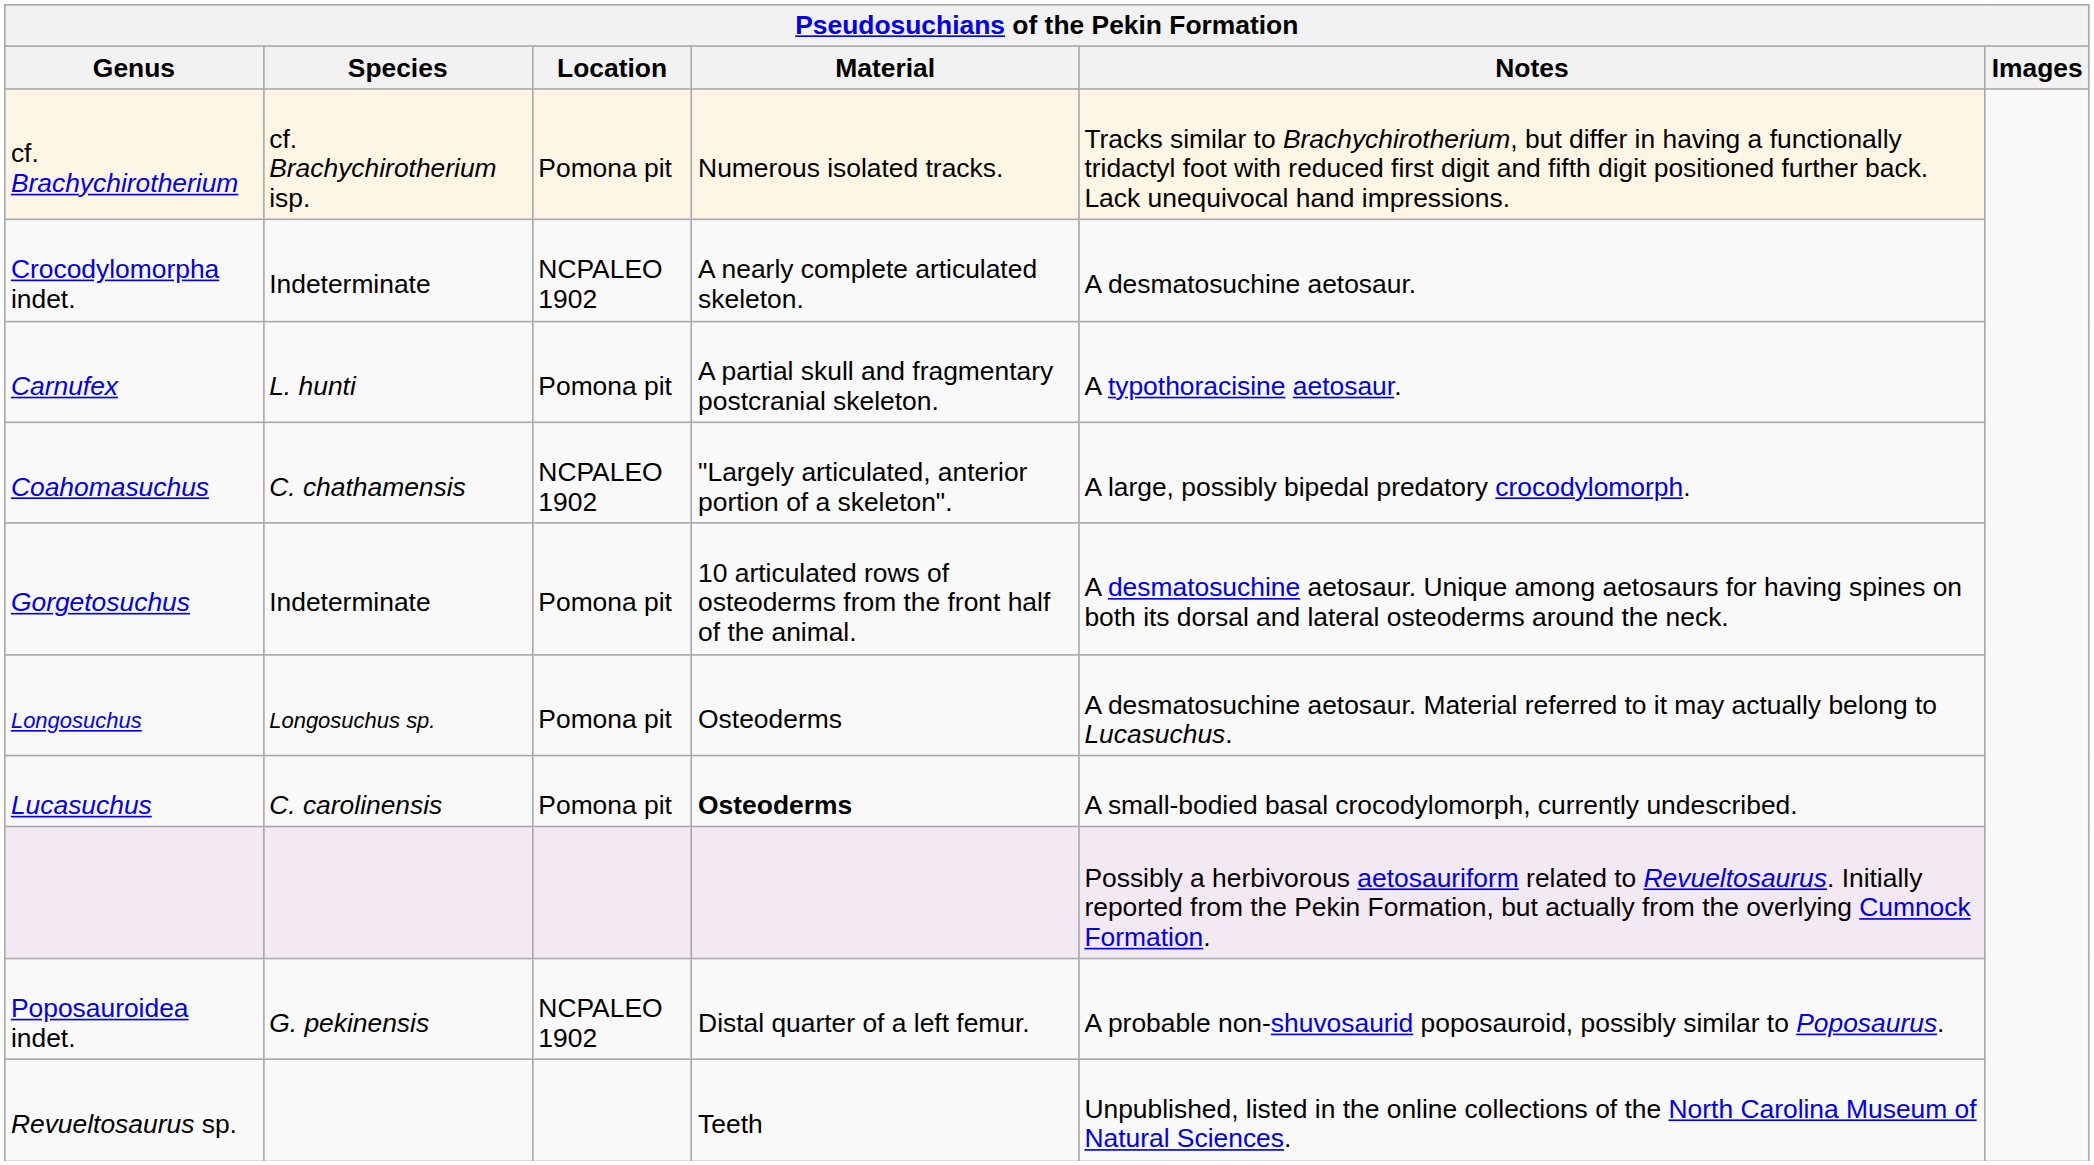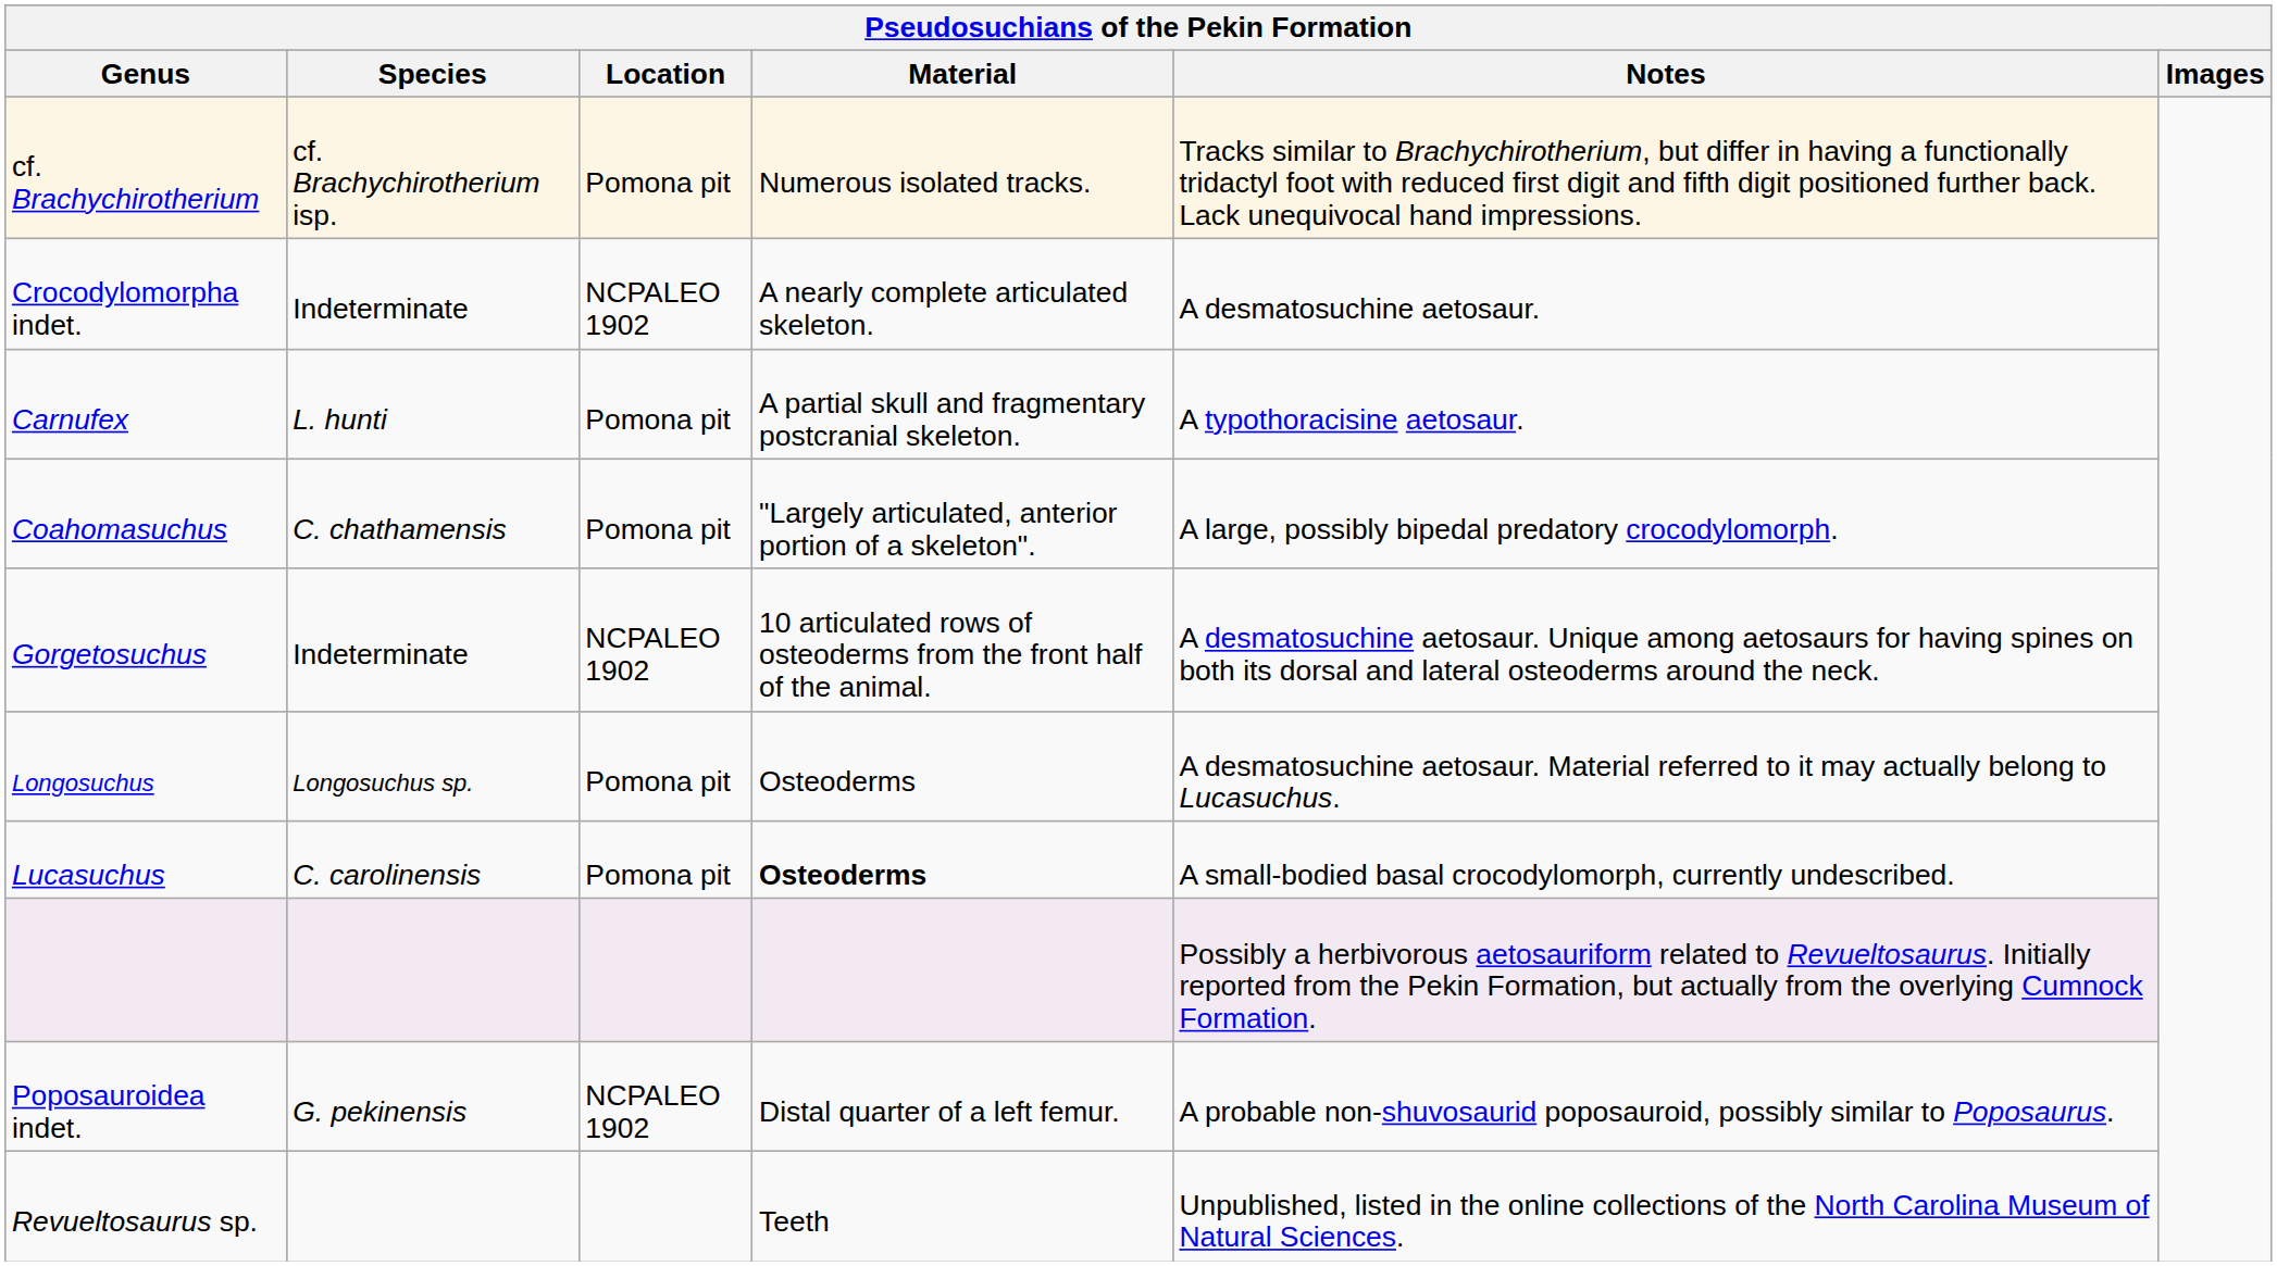Coahomasuchus | Location: NCPALEO 1902 -> Pomona pit
Gorgetosuchus | Location: Pomona pit -> NCPALEO 1902
